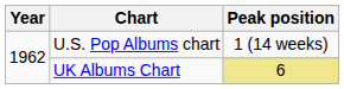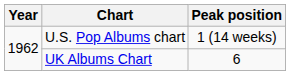UK Albums Chart | Peak position: khaki background -> no background
